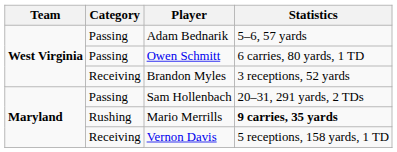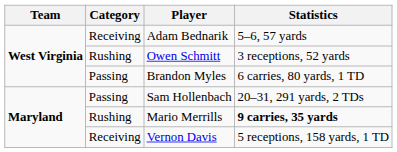Adam Bednarik | Category: Passing -> Receiving
Owen Schmitt | Category: Passing -> Rushing
Owen Schmitt | Statistics: 6 carries, 80 yards, 1 TD -> 3 receptions, 52 yards
Brandon Myles | Category: Receiving -> Passing
Brandon Myles | Statistics: 3 receptions, 52 yards -> 6 carries, 80 yards, 1 TD
